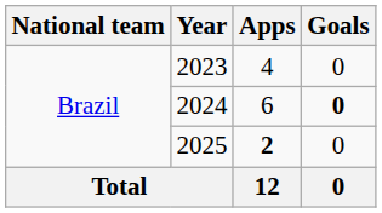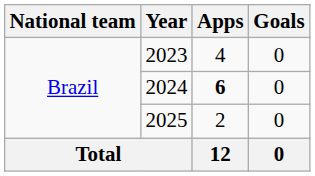2024 | Apps: normal -> bold
2024 | Goals: bold -> normal
2025 | Apps: bold -> normal
